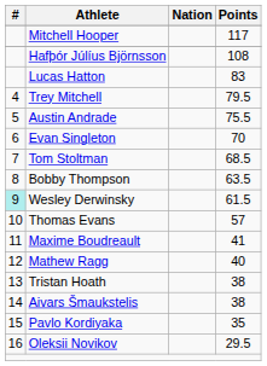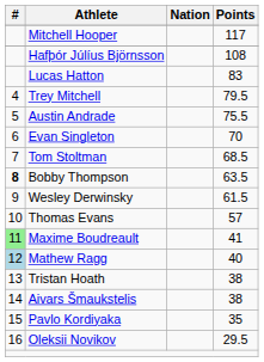Bobby Thompson | #: normal -> bold
Wesley Derwinsky | #: paleturquoise background -> no background
Maxime Boudreault | #: no background -> lightgreen background
Mathew Ragg | #: no background -> lightblue background
